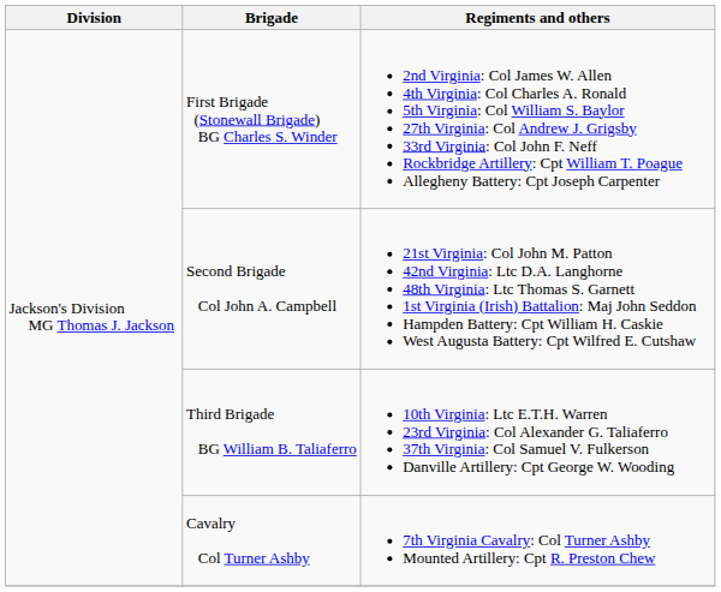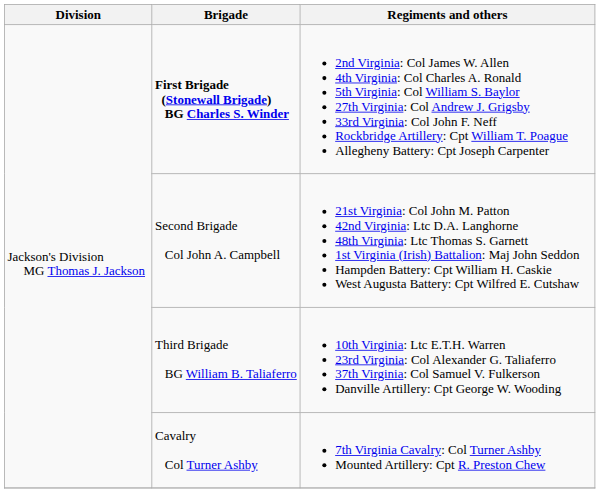First Brigade (Stonewall Brigade) BG Charles S. Winder | Brigade: normal -> bold
